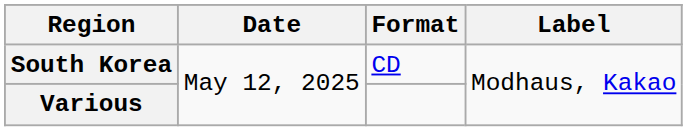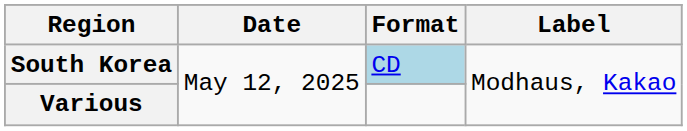South Korea | Format: no background -> lightblue background
